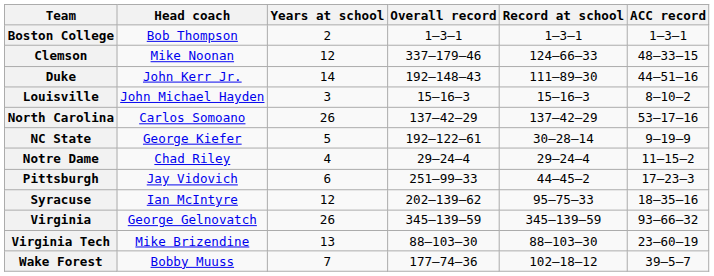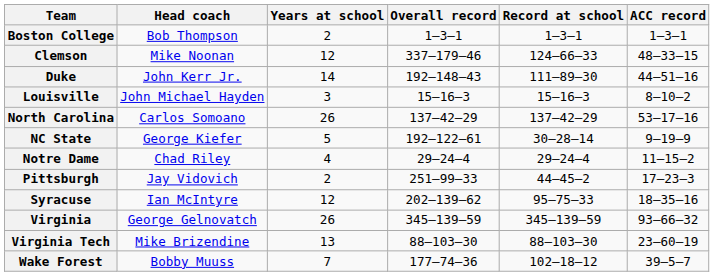Pittsburgh | Years at school: 6 -> 2
